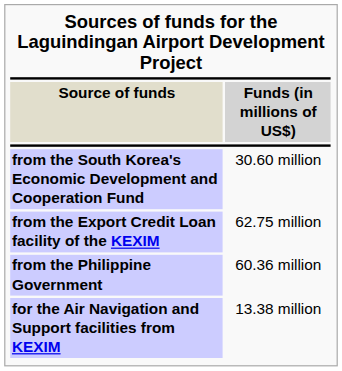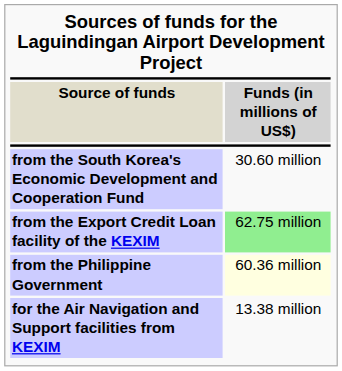from the Export Credit Loan facility of the KEXIM | column 2: no background -> lightgreen background
from the Philippine Government | column 2: no background -> lightyellow background
